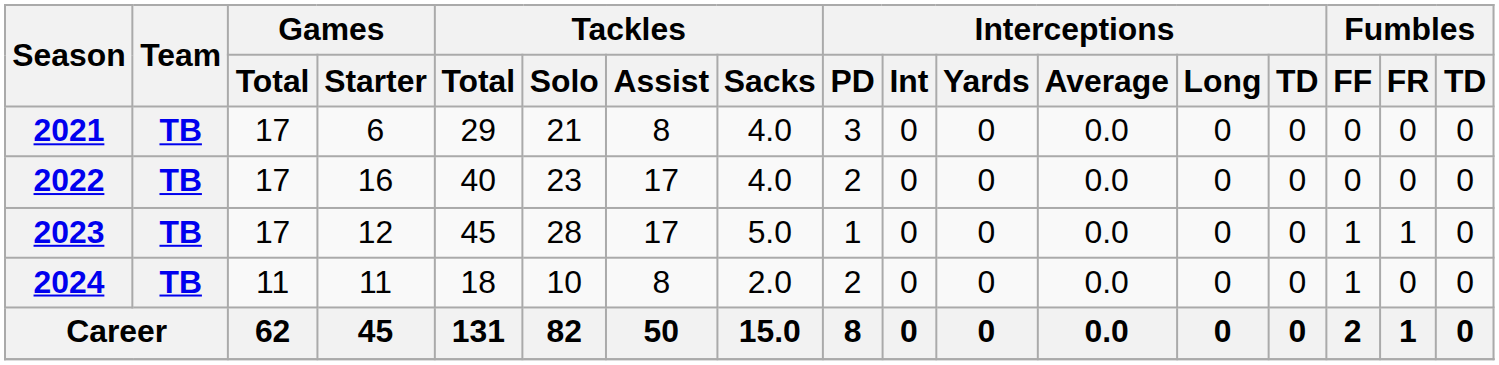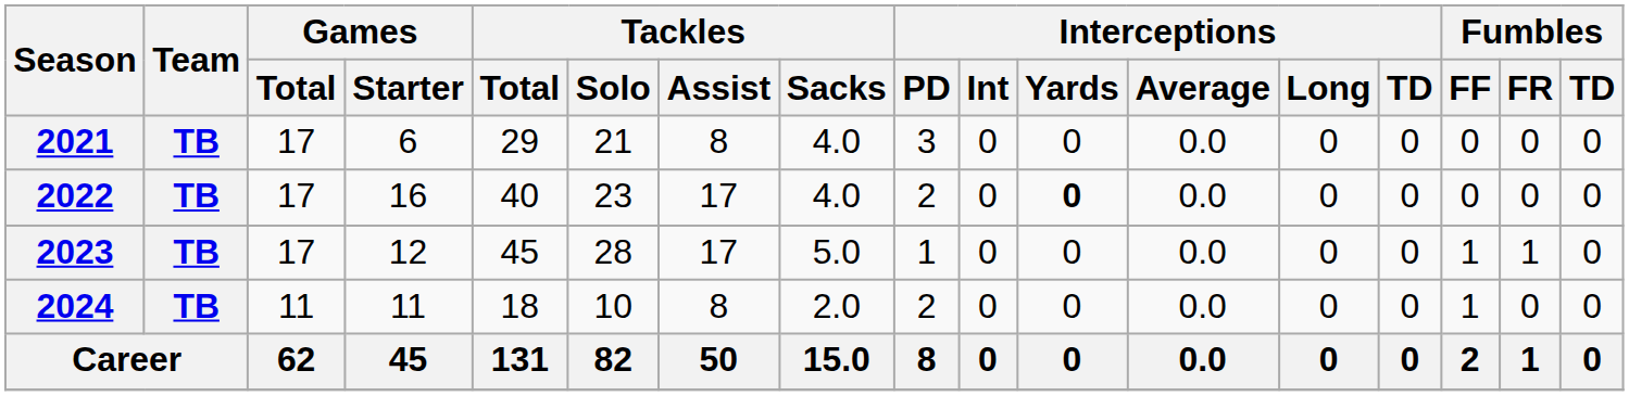2022 | Interceptions / Yards: normal -> bold
